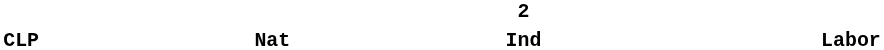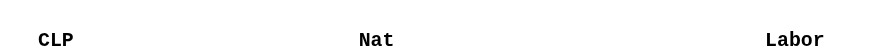- column: 2 | Ind
